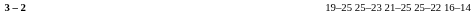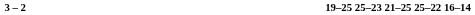row 1 | column 2: normal -> bold
